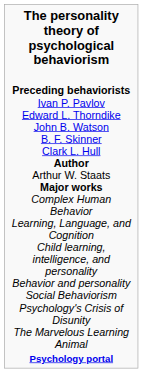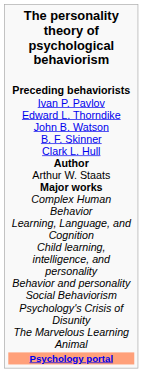Psychology portal | column 1: no background -> lightsalmon background
